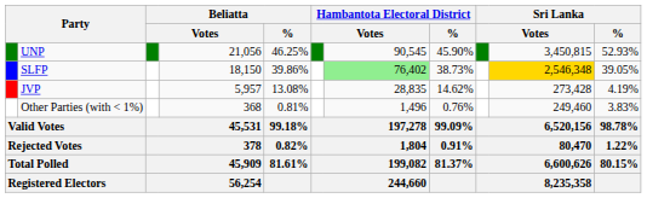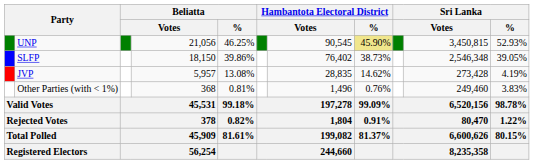UNP | Hambantota Electoral District / %: no background -> khaki background
SLFP | column 7: lightgreen background -> no background
SLFP | column 10: gold background -> no background
